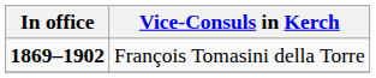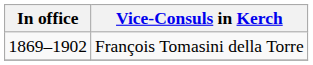François Tomasini della Torre | In office: bold -> normal
